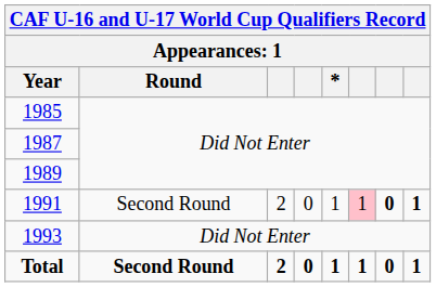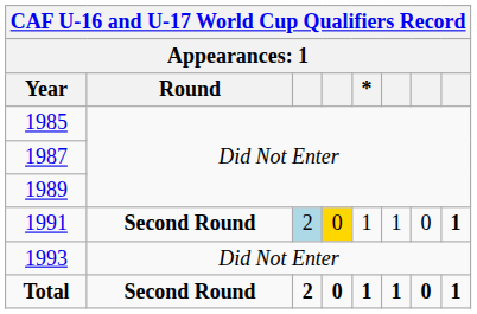1991 | Round: normal -> bold
1991 | column 3: no background -> lightblue background
1991 | column 4: no background -> gold background
1991 | column 6: pink background -> no background
1991 | column 7: bold -> normal
